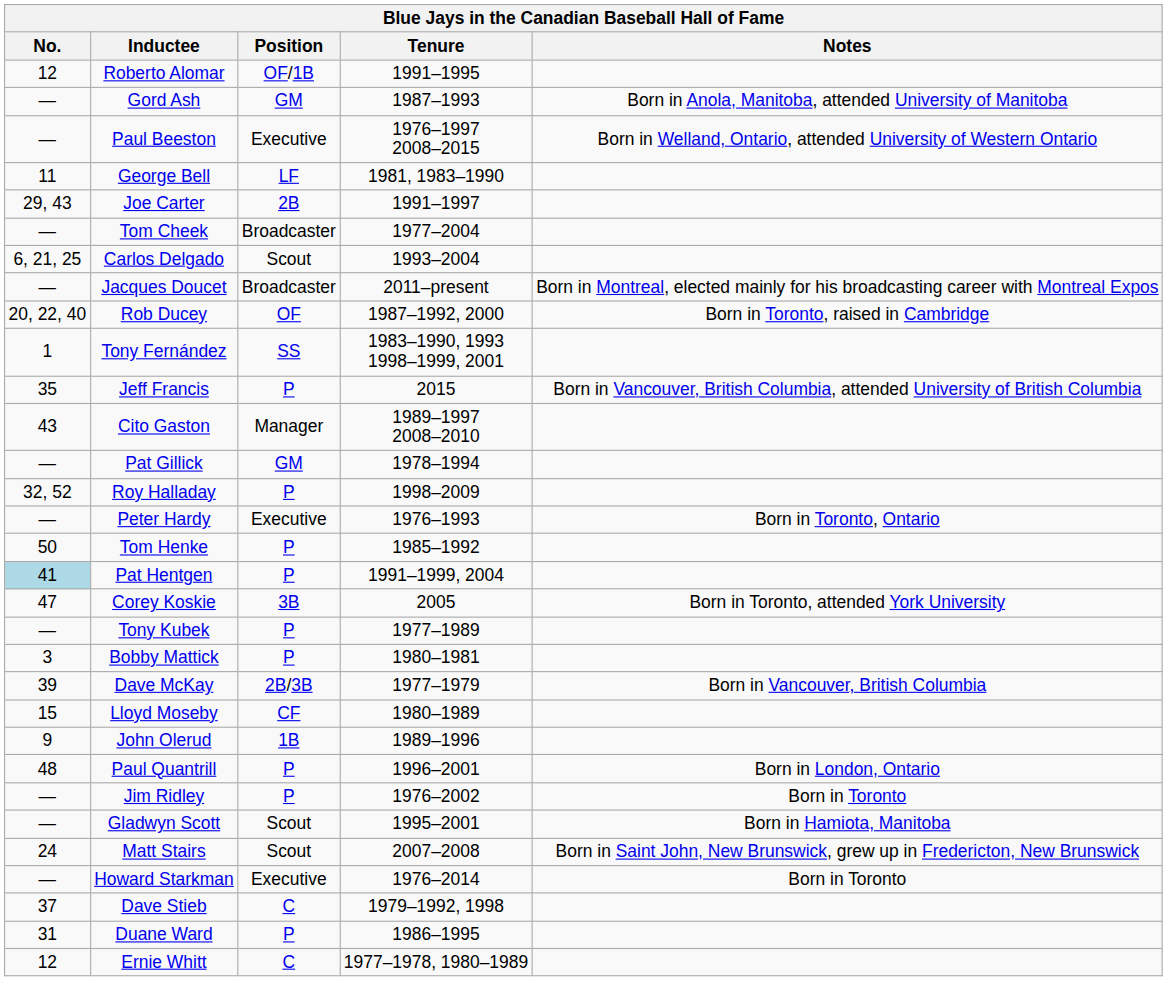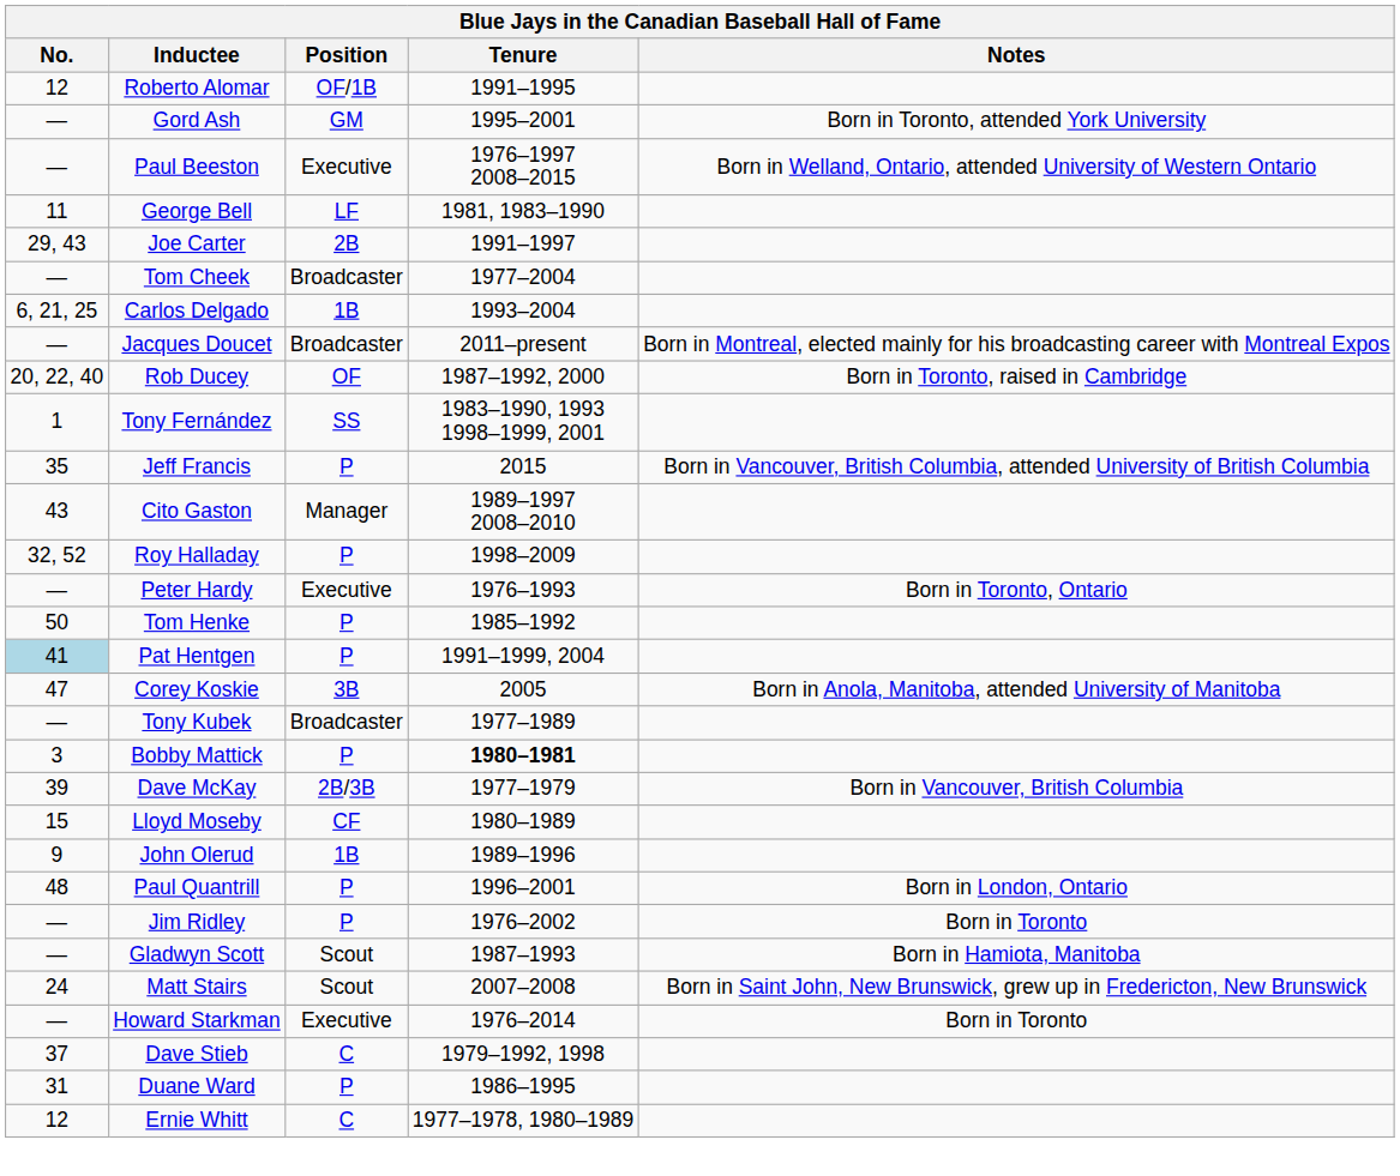Gord Ash | Tenure: 1987–1993 -> 1995–2001
Gord Ash | Notes: Born in Anola, Manitoba, attended University of Manitoba -> Born in Toronto, attended York University
Carlos Delgado | Position: Scout -> 1B
- row: — | Pat Gillick | GM | 1978–1994
Corey Koskie | Notes: Born in Toronto, attended York University -> Born in Anola, Manitoba, attended University of Manitoba
Tony Kubek | Position: P -> Broadcaster
Bobby Mattick | Tenure: normal -> bold
Gladwyn Scott | Tenure: 1995–2001 -> 1987–1993
